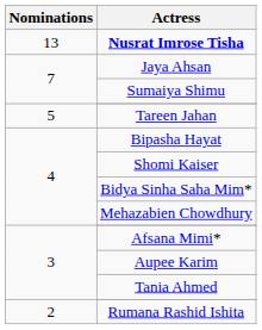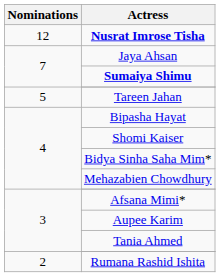row 2 | Nominations: 13 -> 12
row 4 | Actress: normal -> bold
